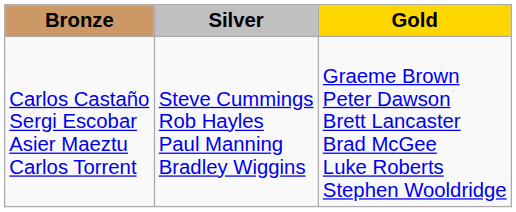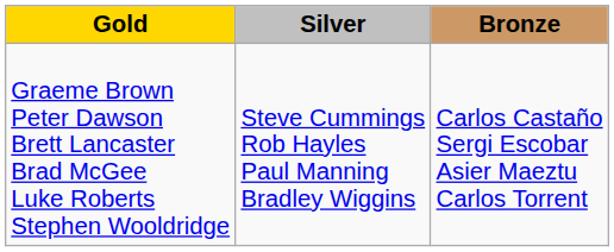columns swapped: Gold <-> Bronze
